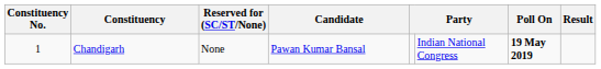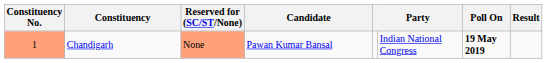Chandigarh | Constituency No.: no background -> lightsalmon background
Chandigarh | Reserved for (SC/ST/None): no background -> lightsalmon background
